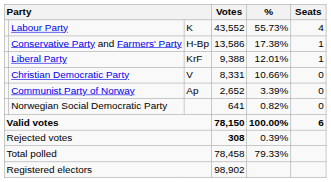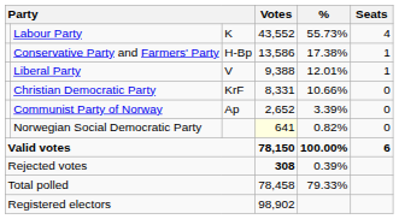Liberal Party | column 3: KrF -> V
Christian Democratic Party | column 3: V -> KrF
Norwegian Social Democratic Party | Votes: no background -> lightyellow background
